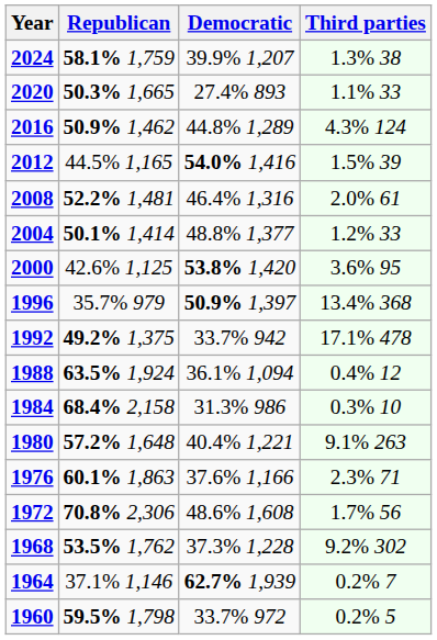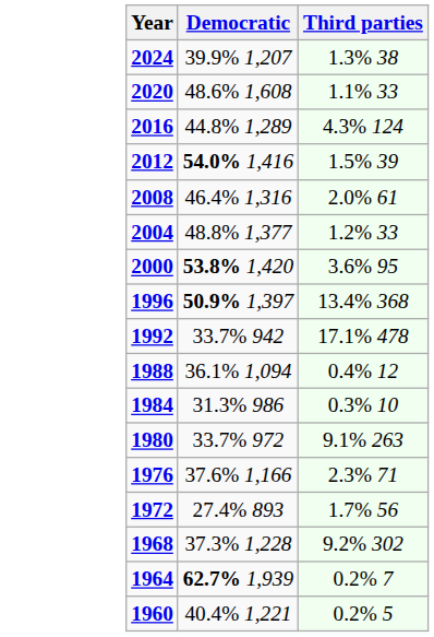- column: Republican | 58.1% 1,759 | 50.3% 1,665 | 50.9% 1,462 | 44.5% 1,165 | 52.2% 1,481 | 50.1% 1,414 | 42.6% 1,125 | 35.7% 979 | 49.2% 1,375 | 63.5% 1,924 | 68.4% 2,158 | 57.2% 1,648 | 60.1% 1,863 | 70.8% 2,306 | 53.5% 1,762 | 37.1% 1,146 | 59.5% 1,798
2020 | Democratic: 27.4% 893 -> 48.6% 1,608
1980 | Democratic: 40.4% 1,221 -> 33.7% 972
1972 | Democratic: 48.6% 1,608 -> 27.4% 893
1960 | Democratic: 33.7% 972 -> 40.4% 1,221
